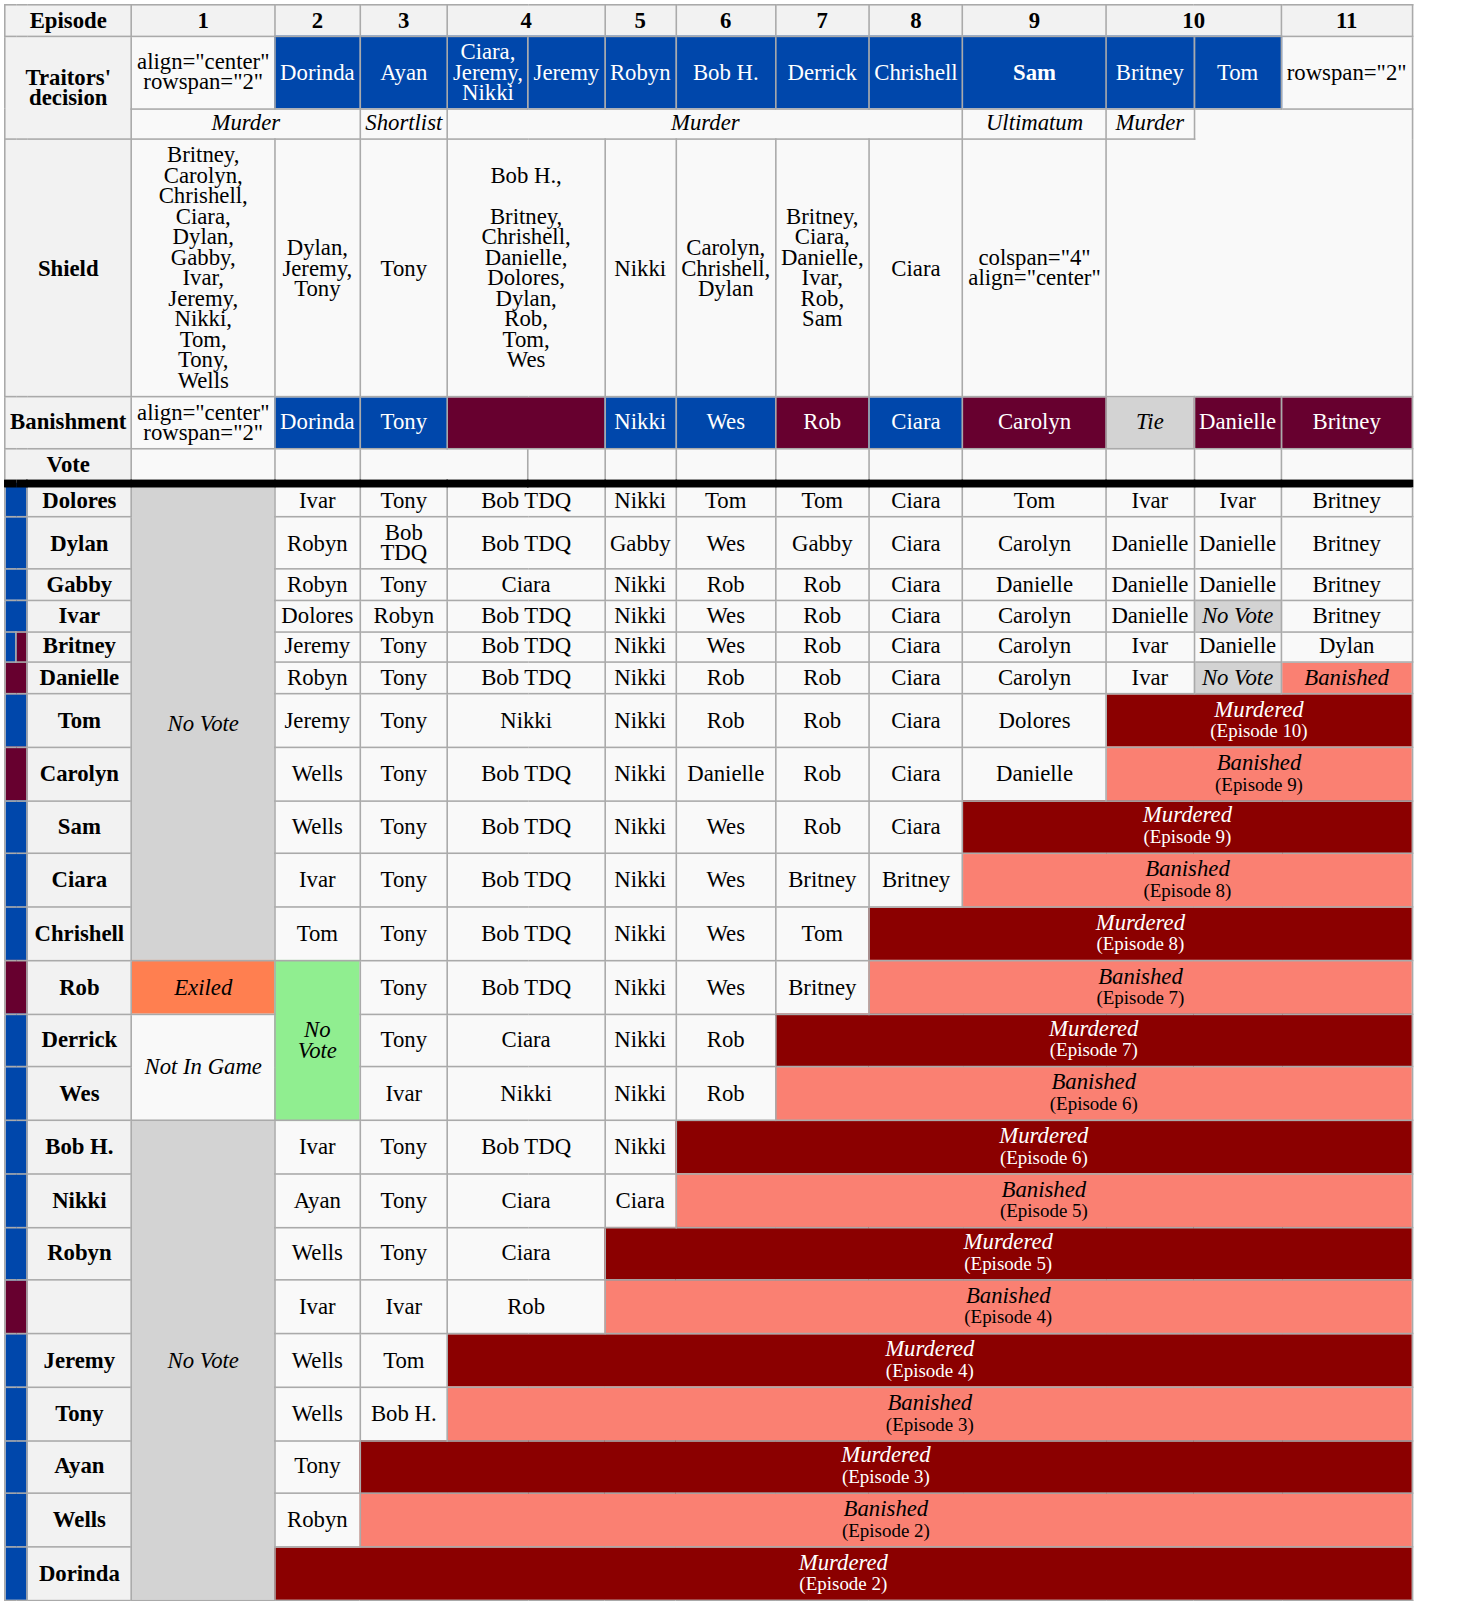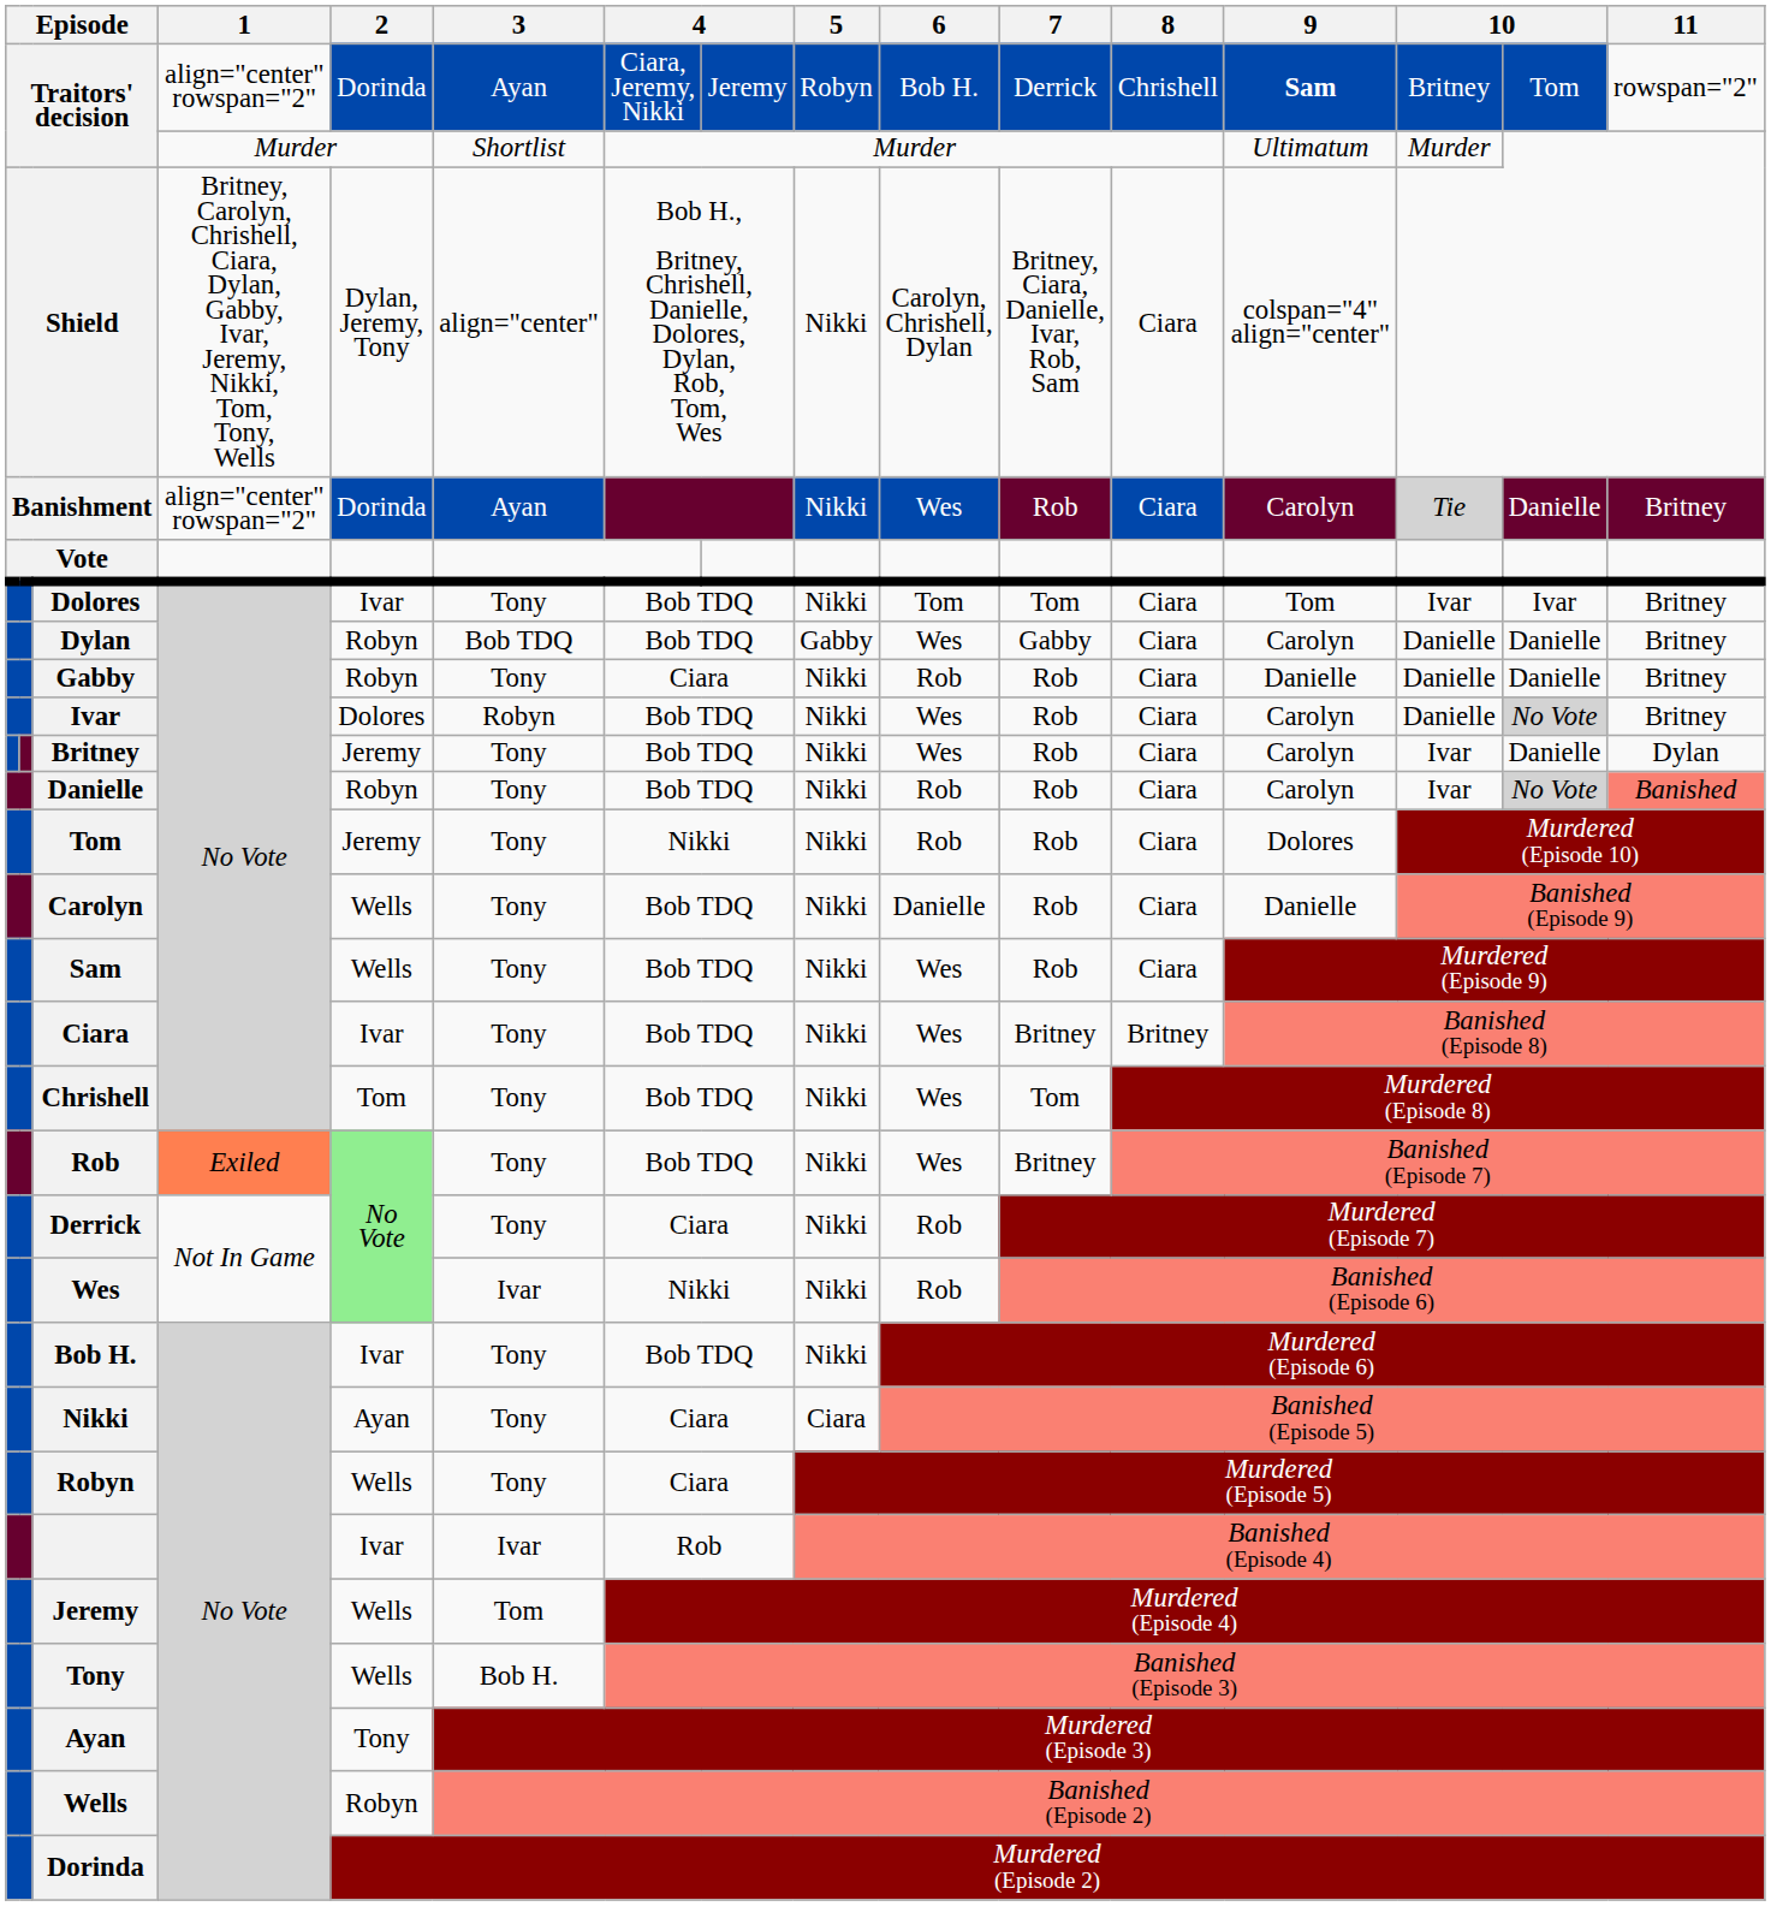Shield | 3: Tony -> align="center"
Banishment | 3: Tony -> Ayan
